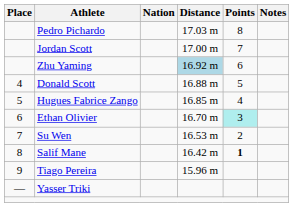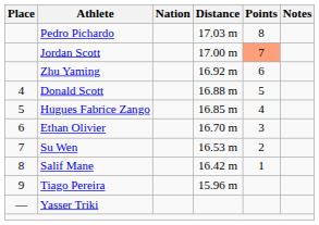Jordan Scott | Points: no background -> lightsalmon background
Zhu Yaming | Distance: lightblue background -> no background
Ethan Olivier | Points: paleturquoise background -> no background
Salif Mane | Points: bold -> normal
